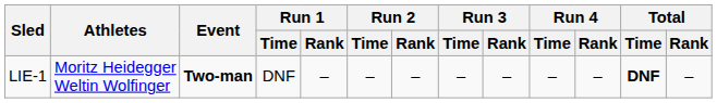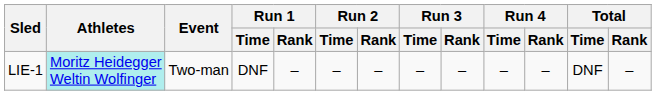LIE-1 | Athletes: no background -> paleturquoise background
LIE-1 | Event: bold -> normal
LIE-1 | Total / Time: bold -> normal
